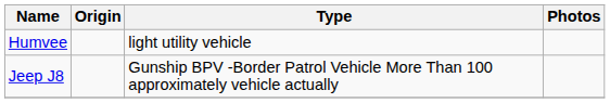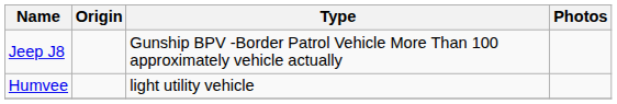rows swapped: Humvee <-> Jeep J8
